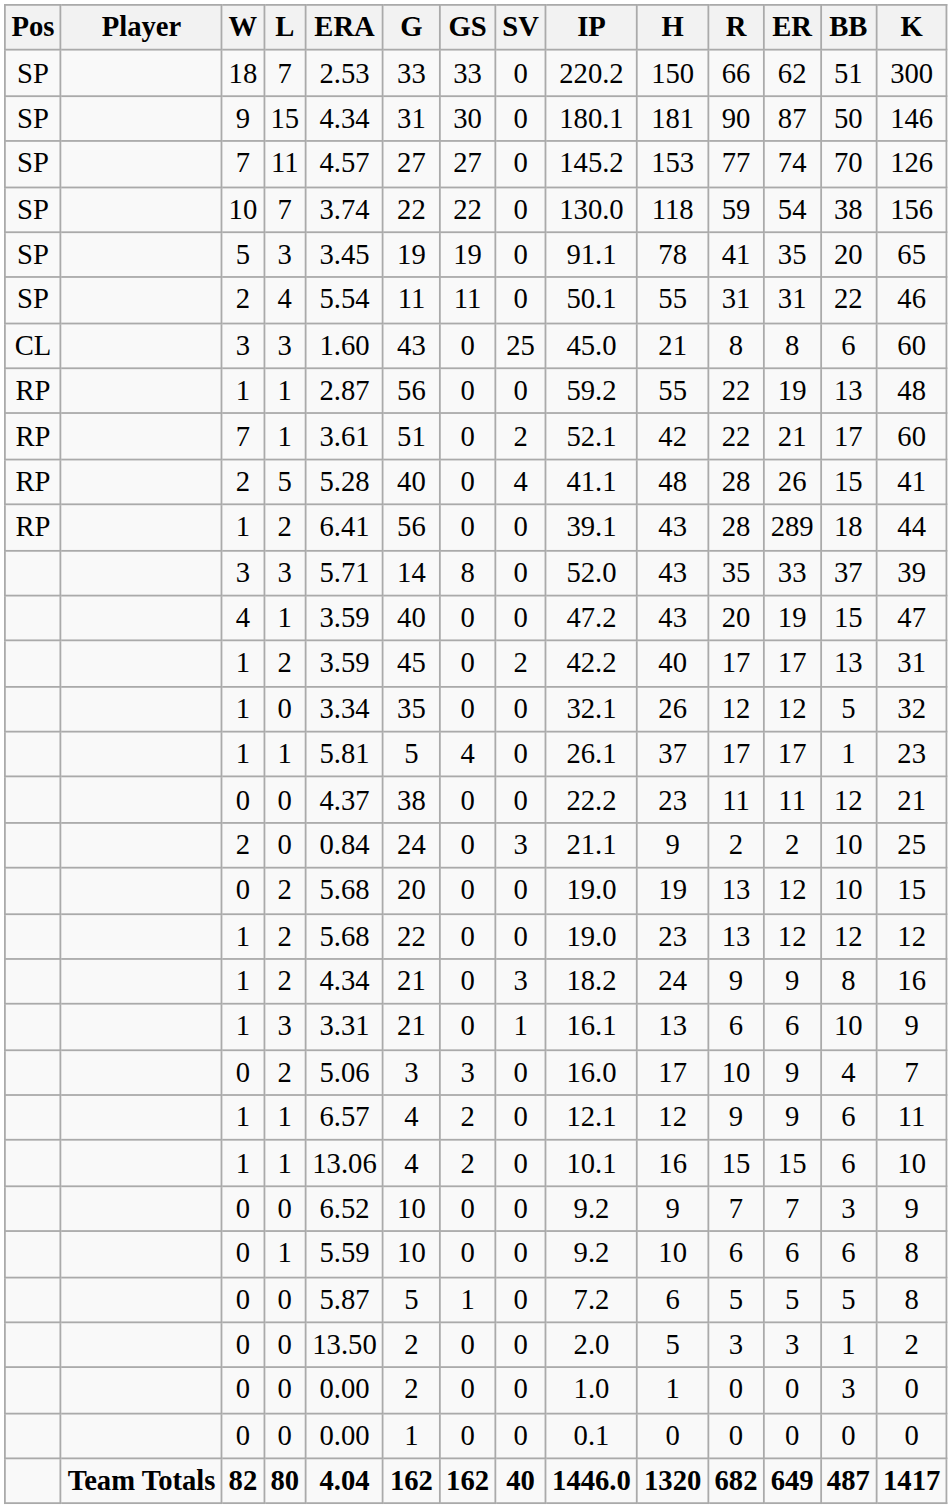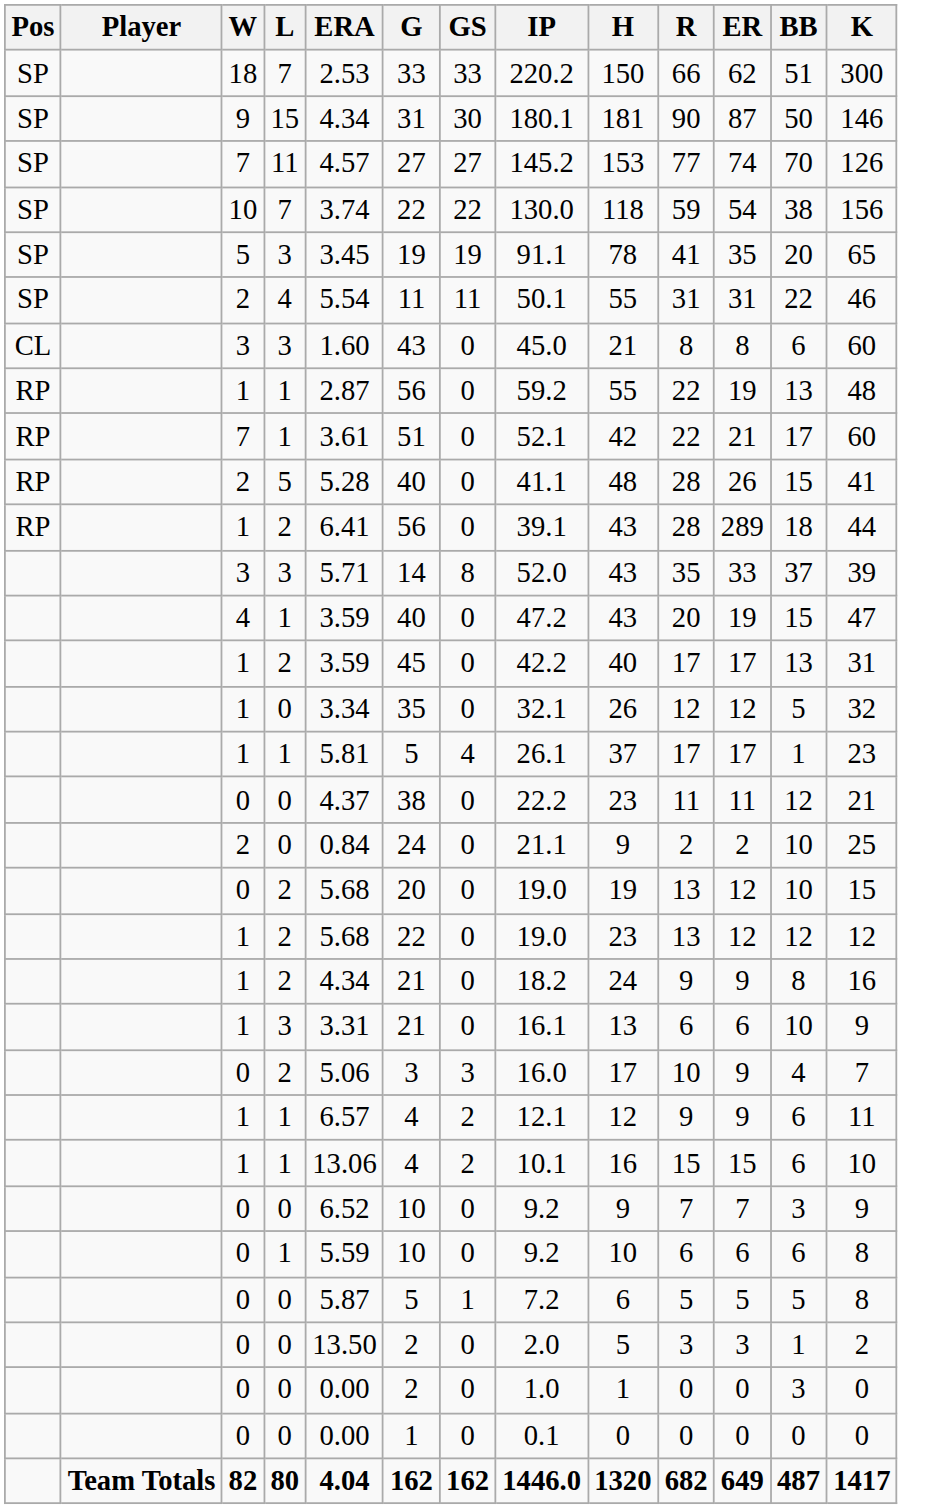- column: SV | 0 | 0 | 0 | 0 | 0 | 0 | 25 | 0 | 2 | 4 | 0 | 0 | 0 | 2 | 0 | 0 | 0 | 3 | 0 | 0 | 3 | 1 | 0 | 0 | 0 | 0 | 0 | 0 | 0 | 0 | 0 | 40
